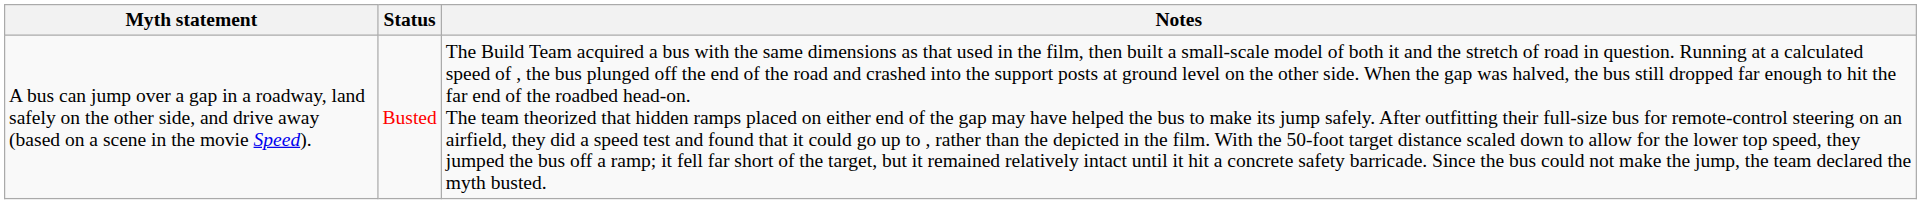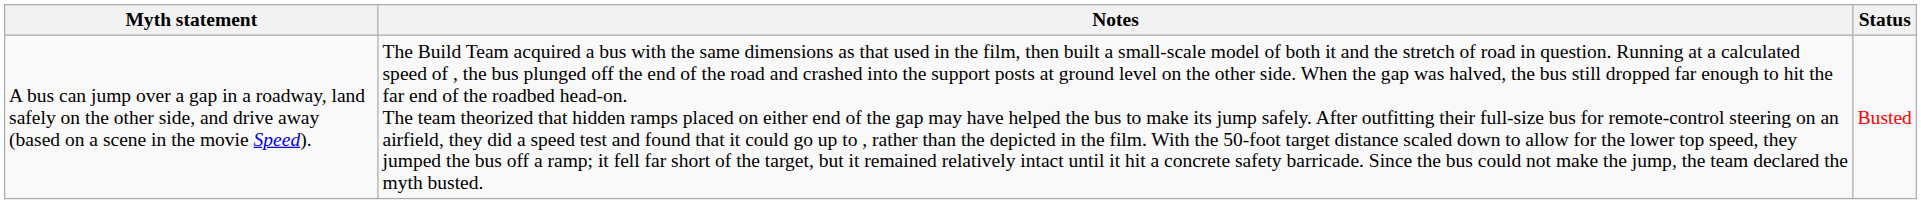columns swapped: Status <-> Notes
